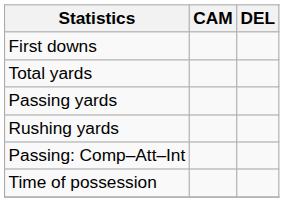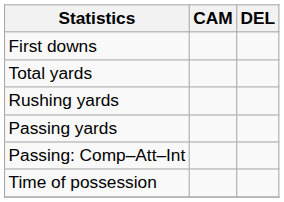rows swapped: Rushing yards <-> Passing yards
